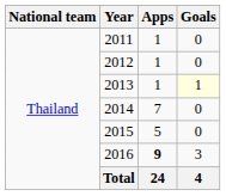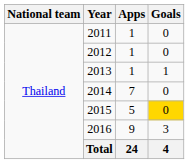2013 | Goals: lightyellow background -> no background
2015 | Goals: no background -> gold background
2016 | Apps: bold -> normal
